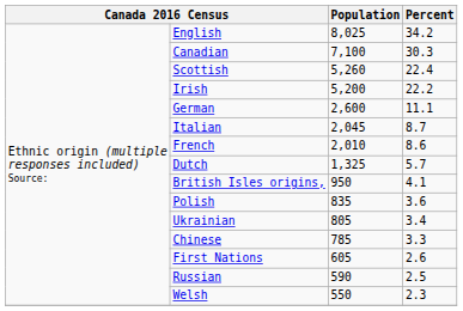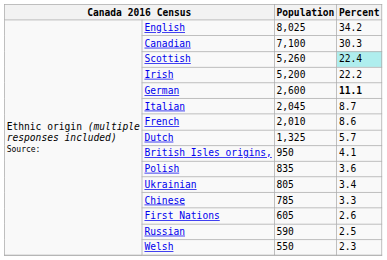Scottish | Percent: no background -> paleturquoise background
German | Percent: normal -> bold
